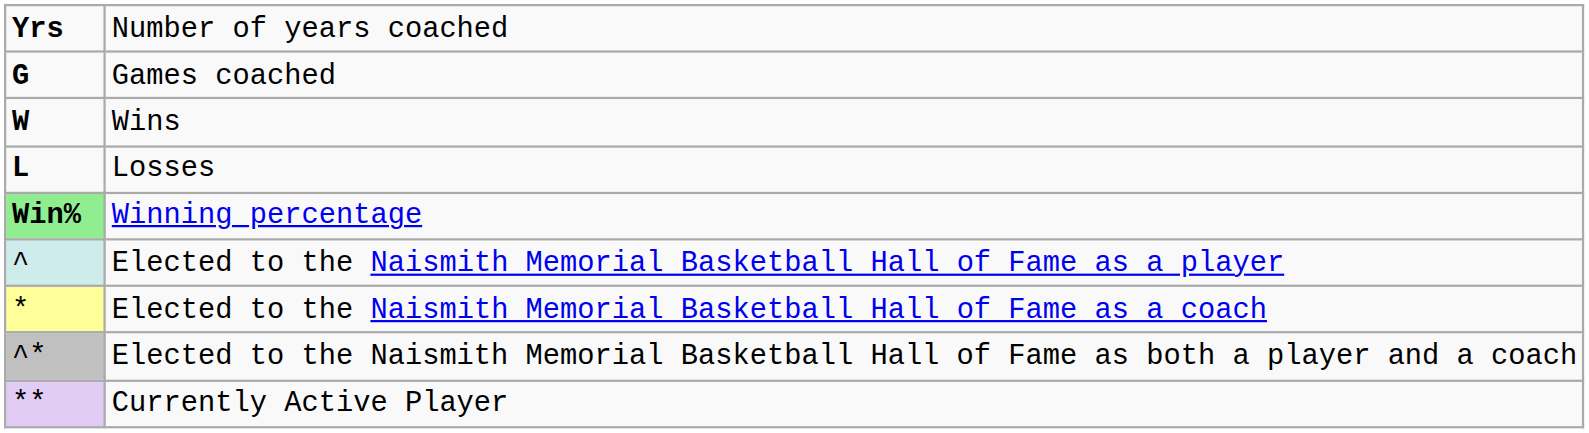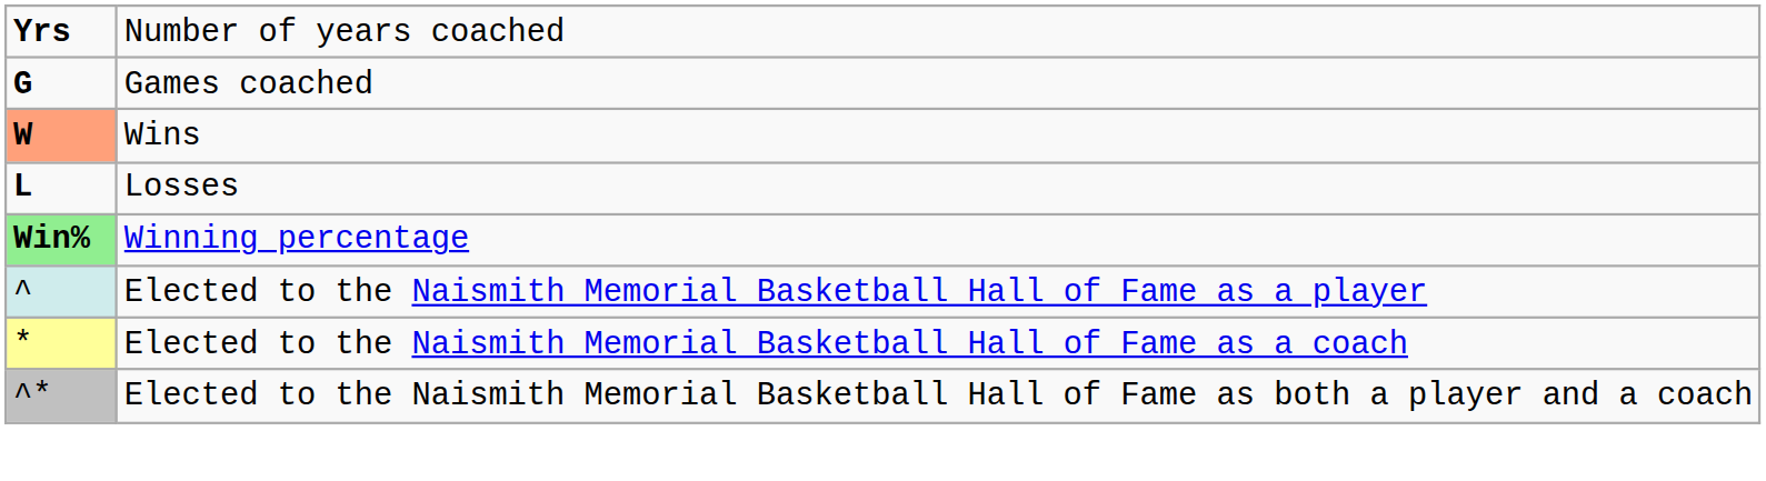Wins | column 1: no background -> lightsalmon background
- row: ** | Currently Active Player
